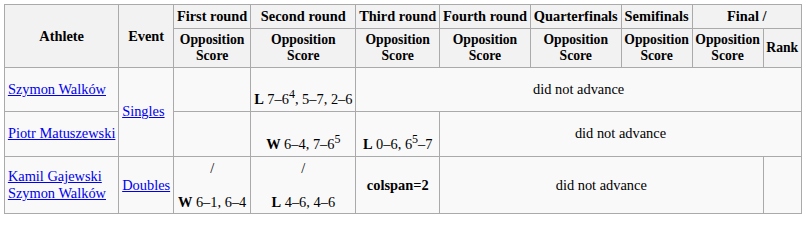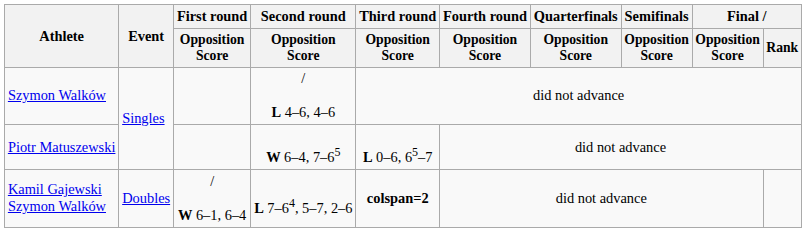Szymon Walków | Second round / Opposition Score: L 7–64, 5–7, 2–6 -> / L 4–6, 4–6
Kamil Gajewski Szymon Walków | Second round / Opposition Score: / L 4–6, 4–6 -> L 7–64, 5–7, 2–6
